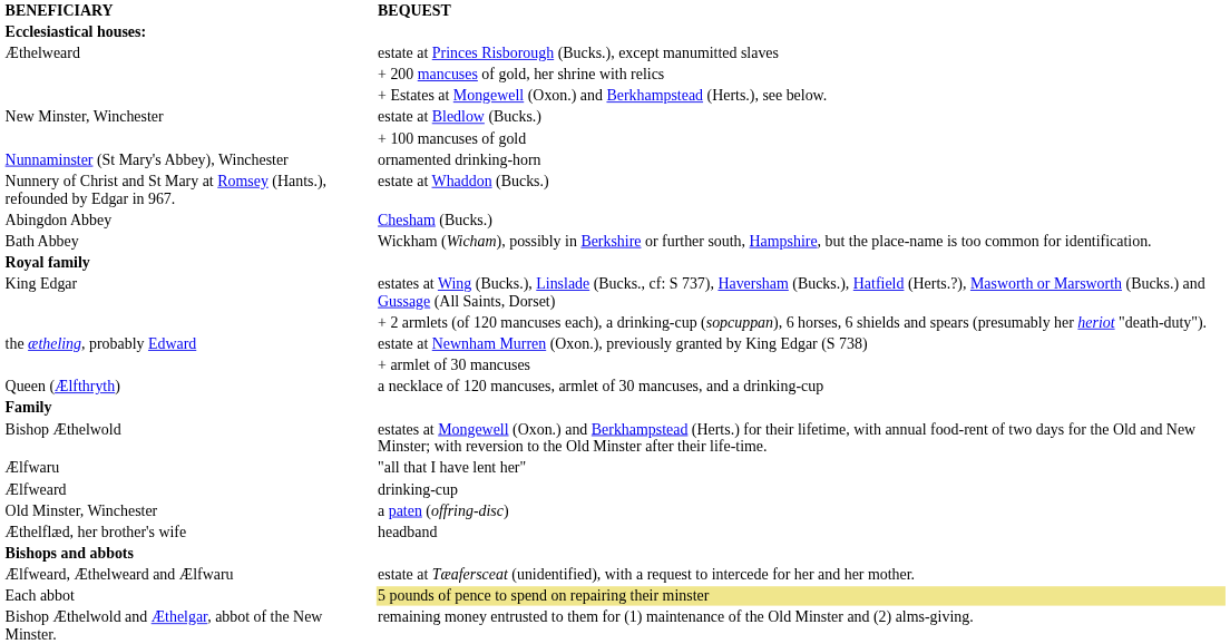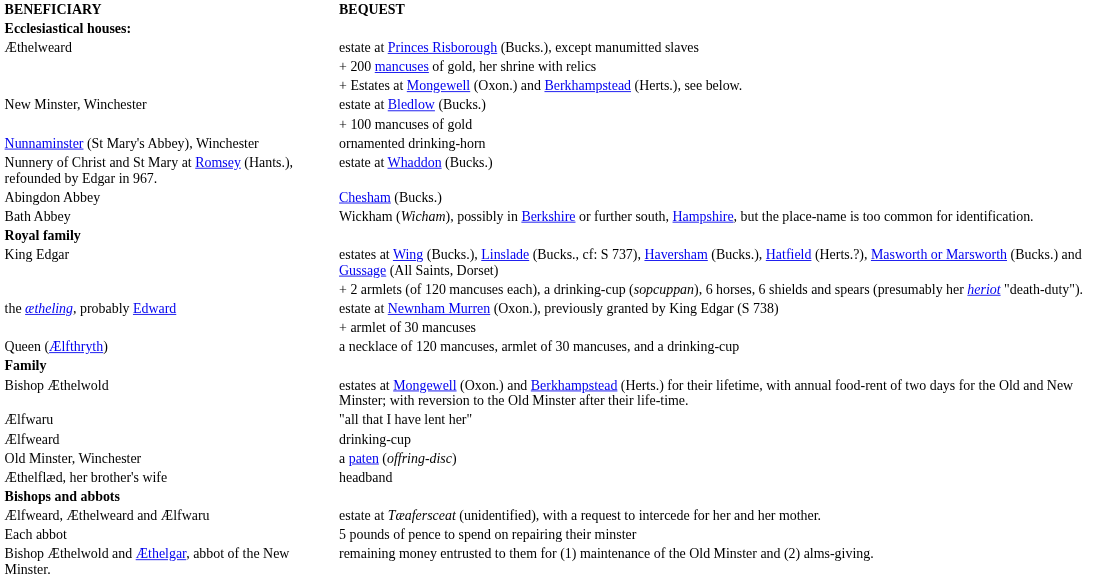row 26 | BEQUEST: khaki background -> no background
